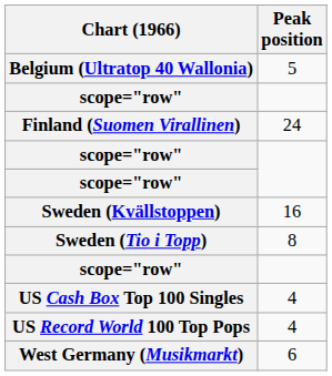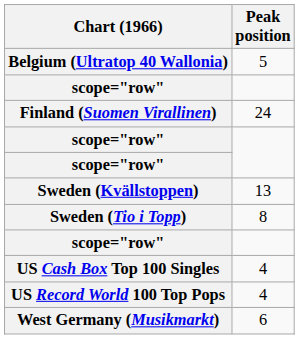Sweden (Kvällstoppen) | Peak position: 16 -> 13
